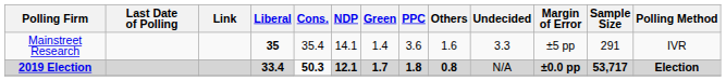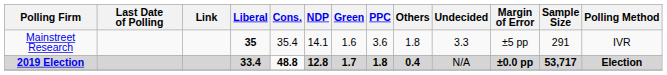Mainstreet Research | Green: 1.4 -> 1.6
Mainstreet Research | Others: 1.6 -> 1.8
2019 Election | Cons.: 50.3 -> 48.8
2019 Election | NDP: 12.1 -> 12.8
2019 Election | Others: 0.8 -> 0.4
